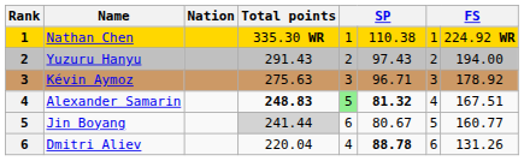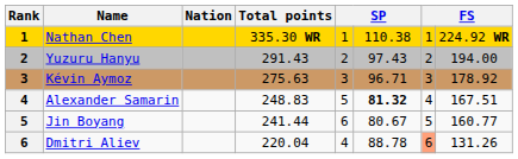Alexander Samarin | Total points: bold -> normal
Alexander Samarin | column 5: lightgreen background -> no background
Jin Boyang | Total points: lightgrey background -> no background
Dmitri Aliev | column 6: bold -> normal
Dmitri Aliev | column 7: no background -> lightsalmon background
